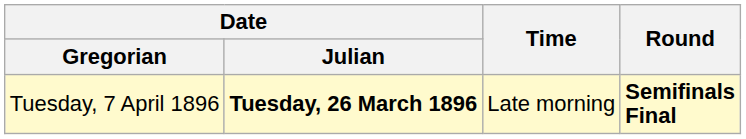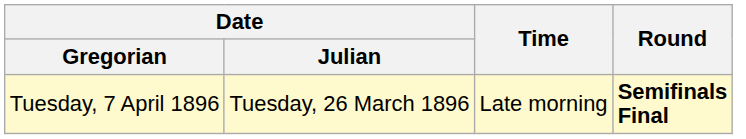Tuesday, 7 April 1896 | Date / Julian: bold -> normal
